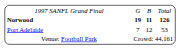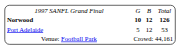Norwood | column 2: 19 -> 10
Norwood | column 3: 11 -> 12
Port Adelaide | column 2: 7 -> 5
